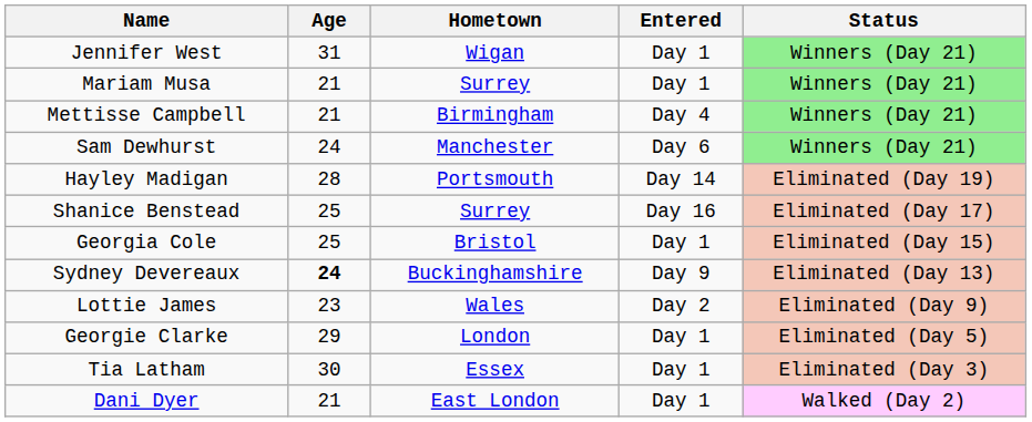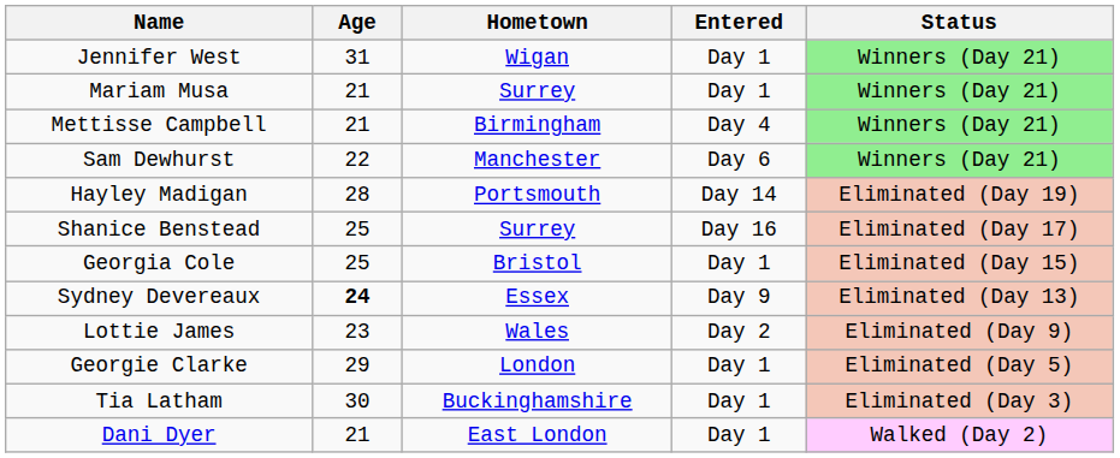Sam Dewhurst | Age: 24 -> 22
Sydney Devereaux | Hometown: Buckinghamshire -> Essex
Tia Latham | Hometown: Essex -> Buckinghamshire
